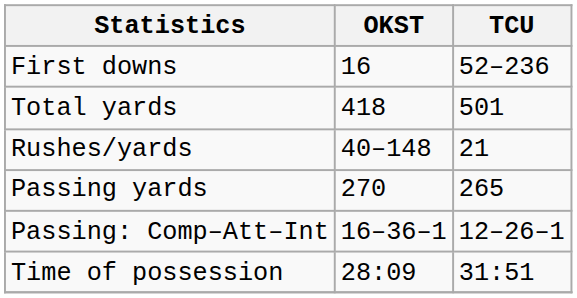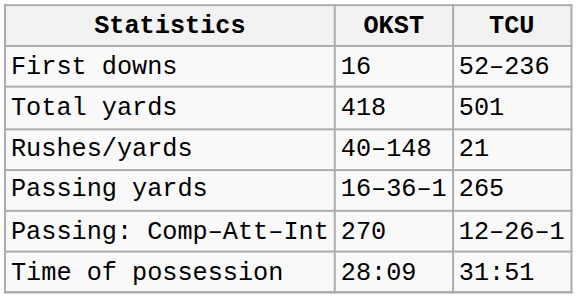Passing yards | OKST: 270 -> 16–36–1
Passing: Comp–Att–Int | OKST: 16–36–1 -> 270
